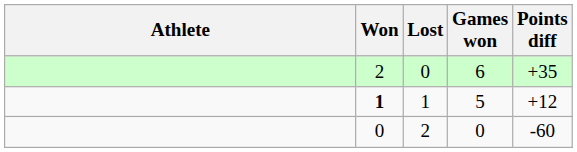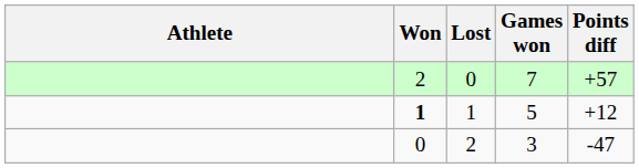row 2 | Games won: 6 -> 7
row 2 | Points diff: +35 -> +57
row 4 | Games won: 0 -> 3
row 4 | Points diff: -60 -> -47
